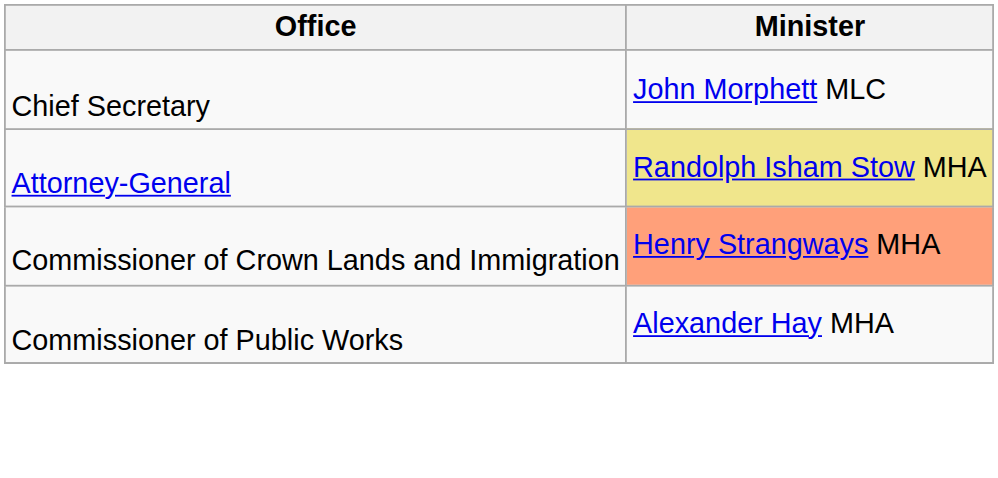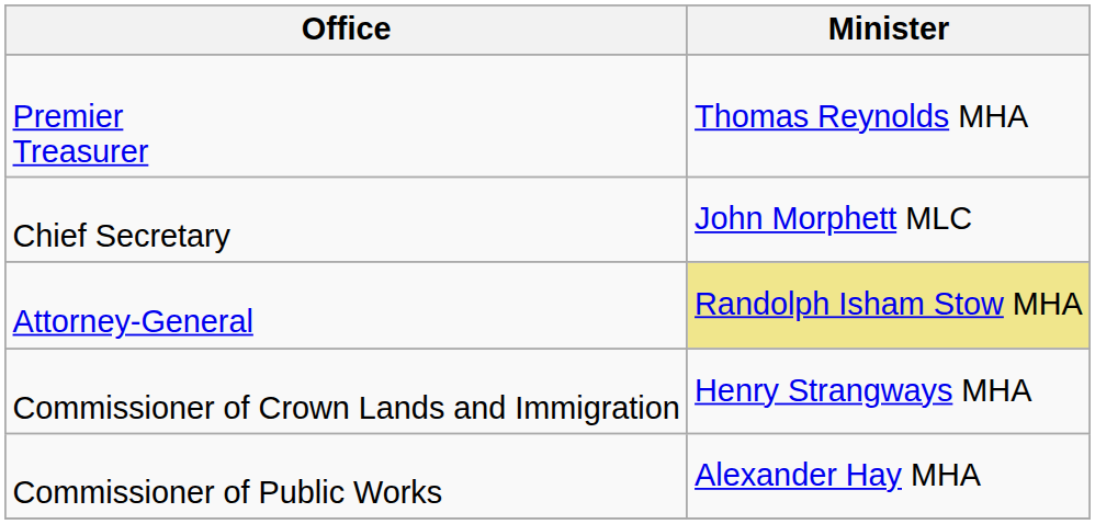+ row: Premier Treasurer | Thomas Reynolds MHA
Commissioner of Crown Lands and Immigration | Minister: lightsalmon background -> no background
